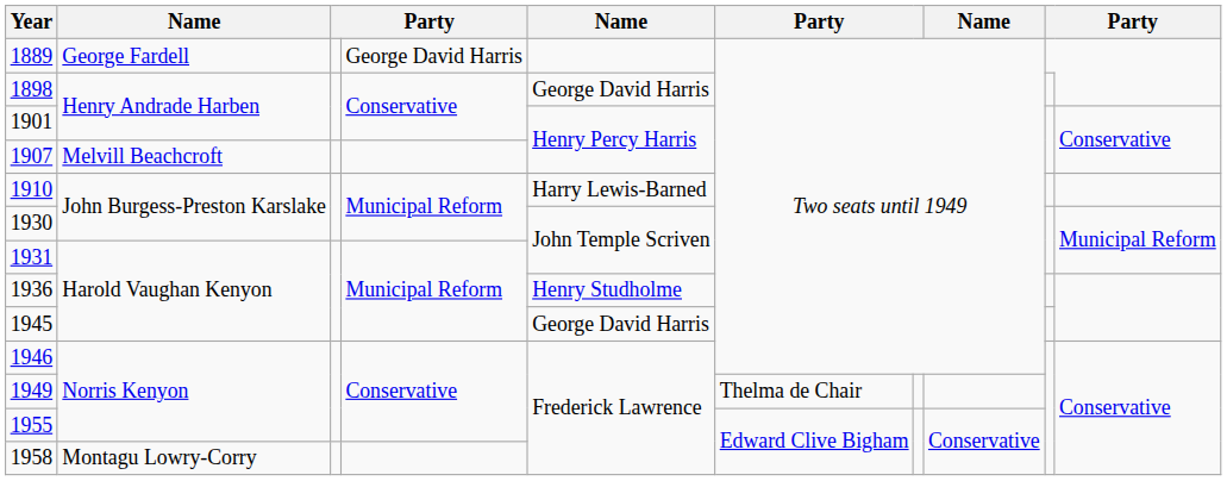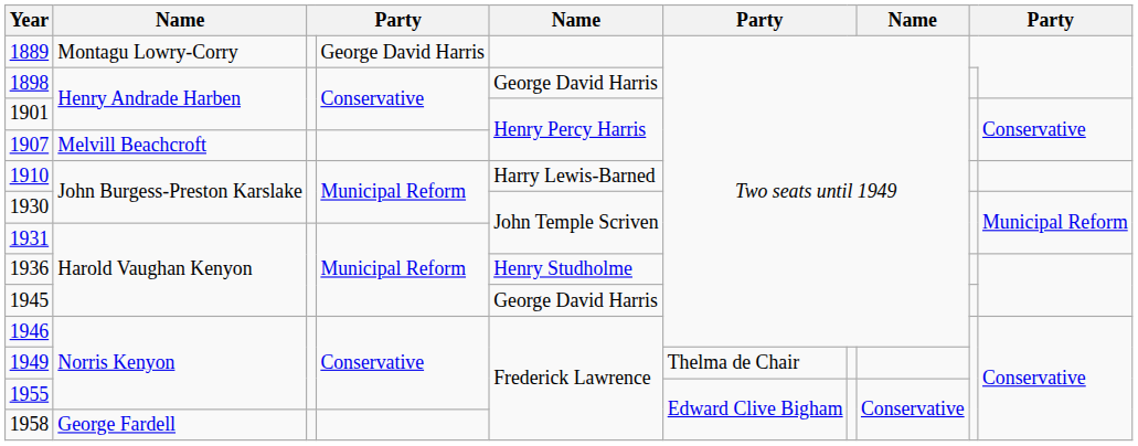1889 | column 2: George Fardell -> Montagu Lowry-Corry
1958 | column 2: Montagu Lowry-Corry -> George Fardell
